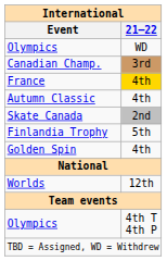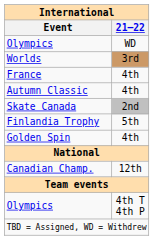row 4 | Event: Canadian Champ. -> Worlds
row 5 | 21–22: gold background -> no background
row 11 | Event: Worlds -> Canadian Champ.
